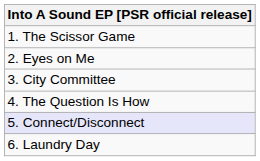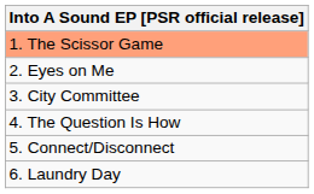row 2 | column 1: no background -> lightsalmon background
row 6 | column 1: lavender background -> no background
